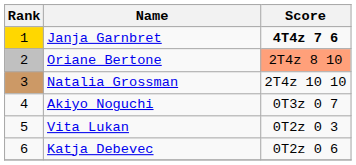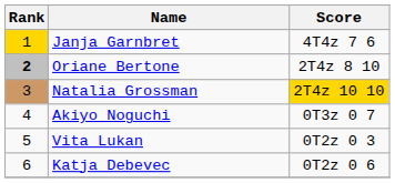Janja Garnbret | Score: bold -> normal
Oriane Bertone | Rank: normal -> bold
Oriane Bertone | Score: lightsalmon background -> no background
Natalia Grossman | Score: no background -> gold background
